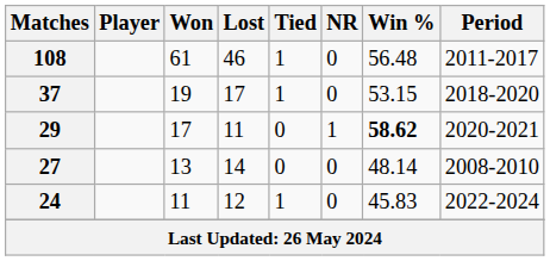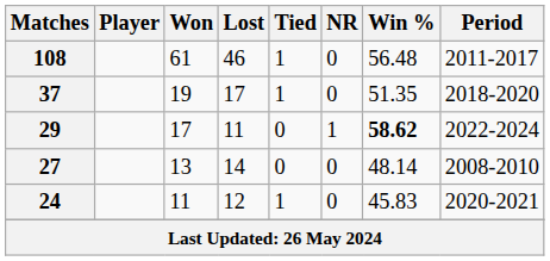37 | Win %: 53.15 -> 51.35
29 | Period: 2020-2021 -> 2022-2024
24 | Period: 2022-2024 -> 2020-2021
